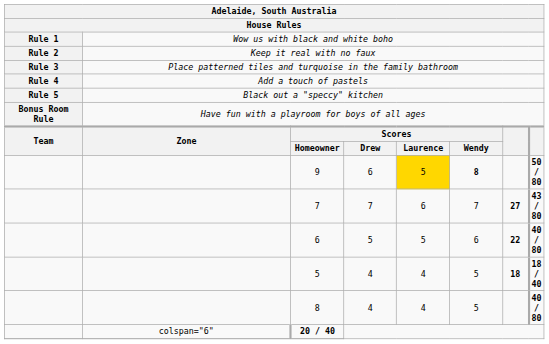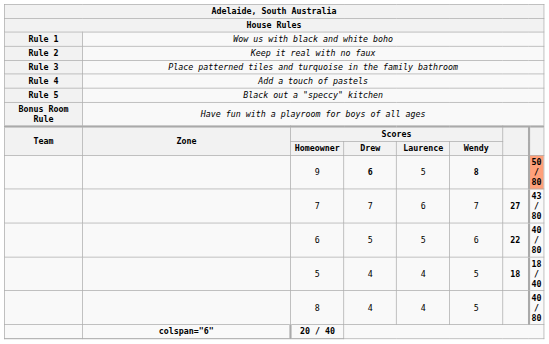9 | column 4: normal -> bold
9 | column 5: gold background -> no background
9 | column 8: no background -> lightsalmon background
20 / 40 | column 2: normal -> bold
